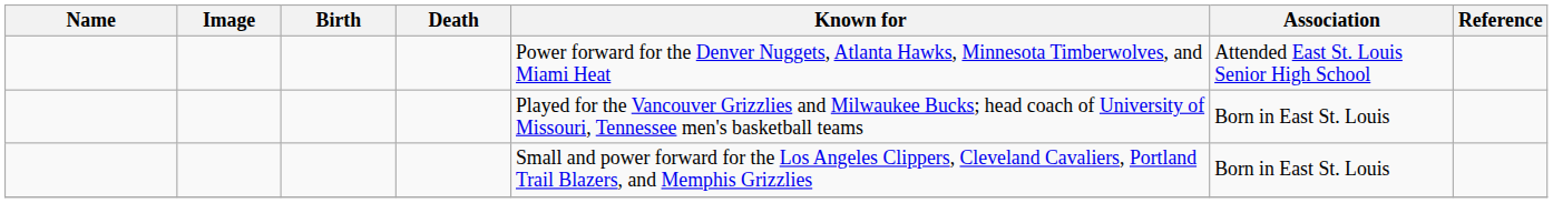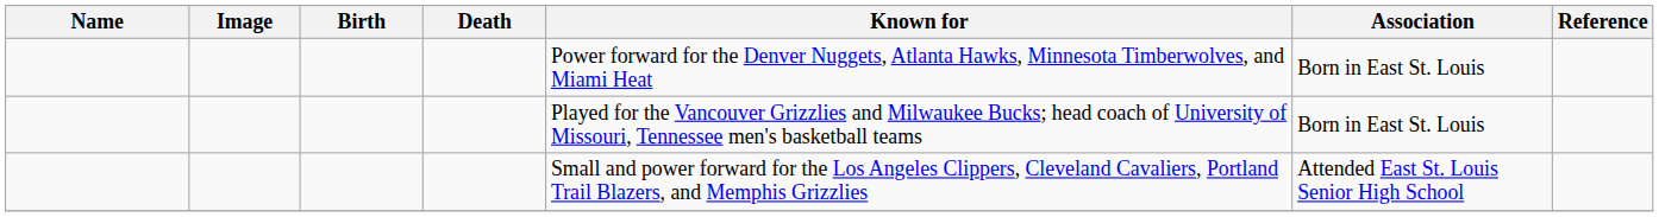row 2 | Association: Attended East St. Louis Senior High School -> Born in East St. Louis
row 4 | Association: Born in East St. Louis -> Attended East St. Louis Senior High School
